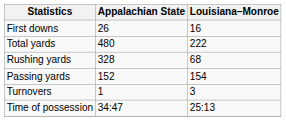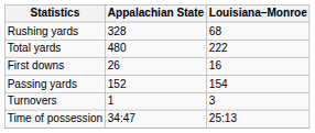rows swapped: First downs <-> Rushing yards
